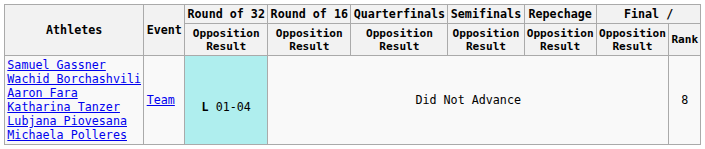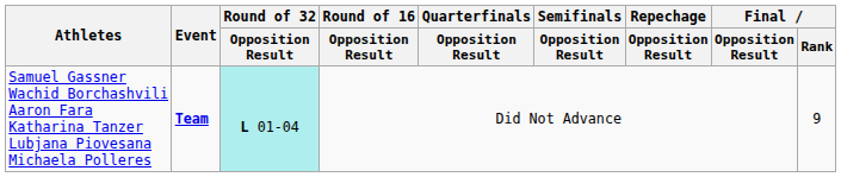row 3 | Event: normal -> bold
row 3 | Final / Rank: 8 -> 9
